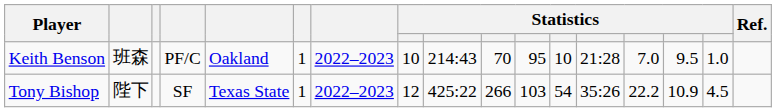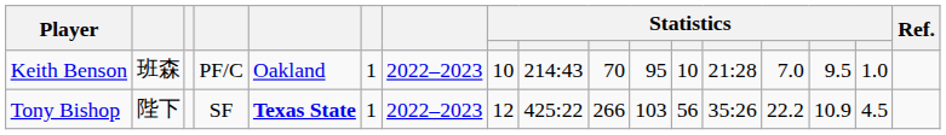Tony Bishop | column 5: normal -> bold
Tony Bishop | column 12: 54 -> 56
